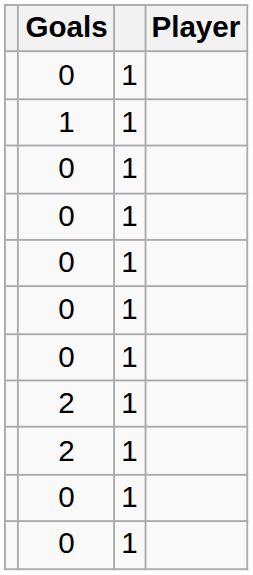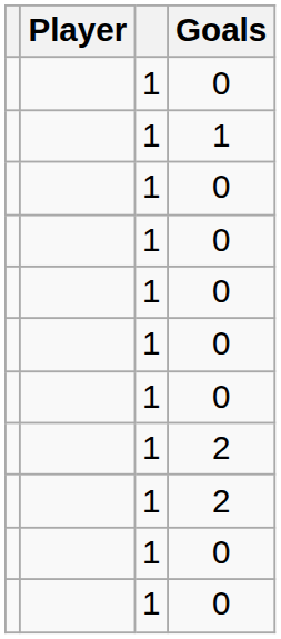columns swapped: Player <-> Goals
